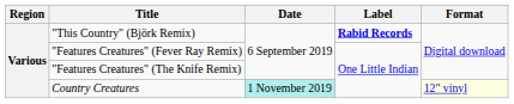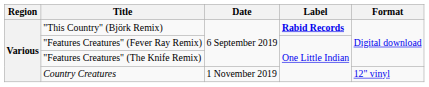Country Creatures | Date: paleturquoise background -> no background
Country Creatures | Format: lightyellow background -> no background
